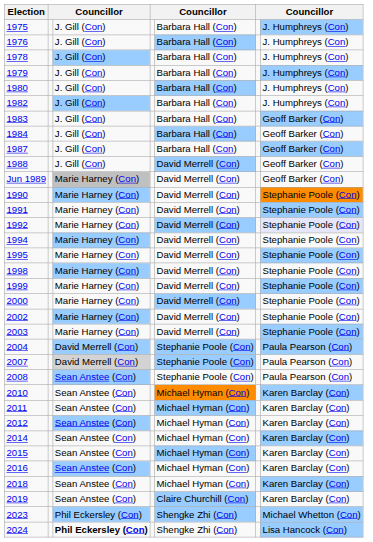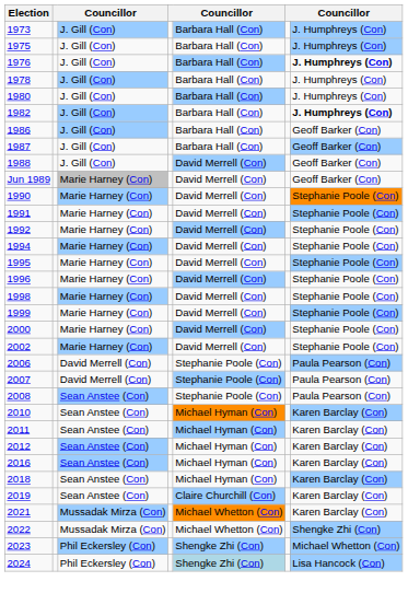+ row: 1973 | J. Gill (Con) | Barbara Hall (Con) | J. Humphreys (Con)
1976 | column 7: normal -> bold
- row: 1979 | J. Gill (Con) | Barbara Hall (Con) | J. Humphreys (Con)
1982 | column 7: normal -> bold
- row: 1983 | J. Gill (Con) | Barbara Hall (Con) | Geoff Barker (Con)
- row: 1984 | J. Gill (Con) | Barbara Hall (Con) | Geoff Barker (Con)
+ row: 1986 | J. Gill (Con) | Barbara Hall (Con) | Geoff Barker (Con)
1992 | column 7: lavender background -> no background
+ row: 1996 | Marie Harney (Con) | David Merrell (Con) | Stephanie Poole (Con)
- row: 2003 | Marie Harney (Con) | David Merrell (Con) | Stephanie Poole (Con)
- row: 2004 | David Merrell (Con) | Stephanie Poole (Con) | Paula Pearson (Con)
+ row: 2006 | David Merrell (Con) | Stephanie Poole (Con) | Paula Pearson (Con)
2007 | column 3: lightgrey background -> no background
- row: 2014 | Sean Anstee (Con) | Michael Hyman (Con) | Karen Barclay (Con)
- row: 2015 | Sean Anstee (Con) | Michael Hyman (Con) | Karen Barclay (Con)
+ row: 2021 | Mussadak Mirza (Con) | Michael Whetton (Con) | Karen Barclay (Con)
+ row: 2022 | Mussadak Mirza (Con) | Michael Whetton (Con) | Shengke Zhi (Con)
2024 | column 3: bold -> normal
2024 | column 5: no background -> lightblue background
